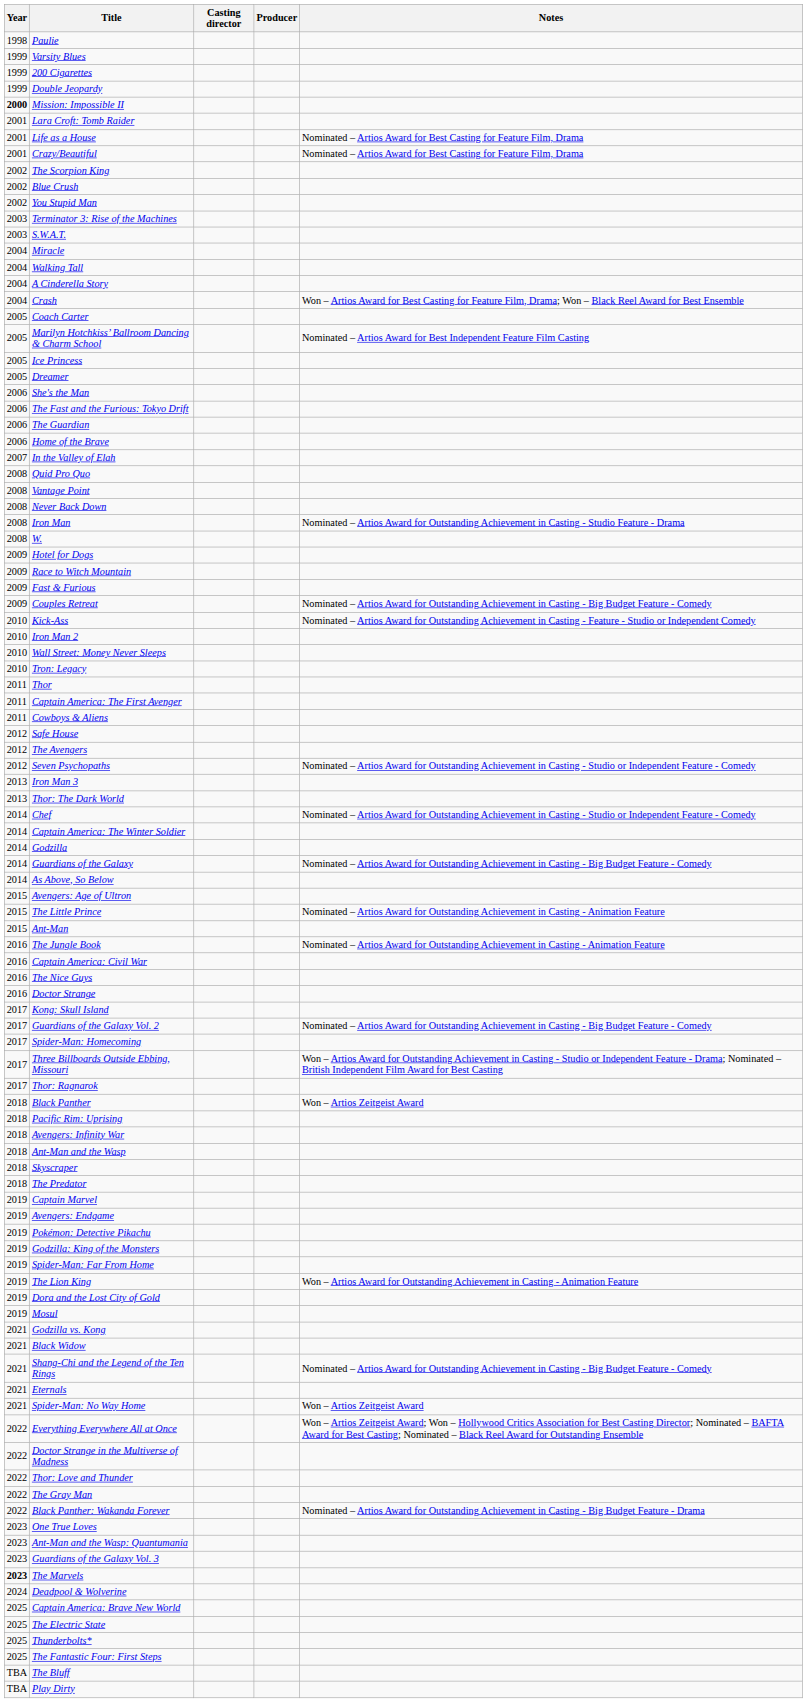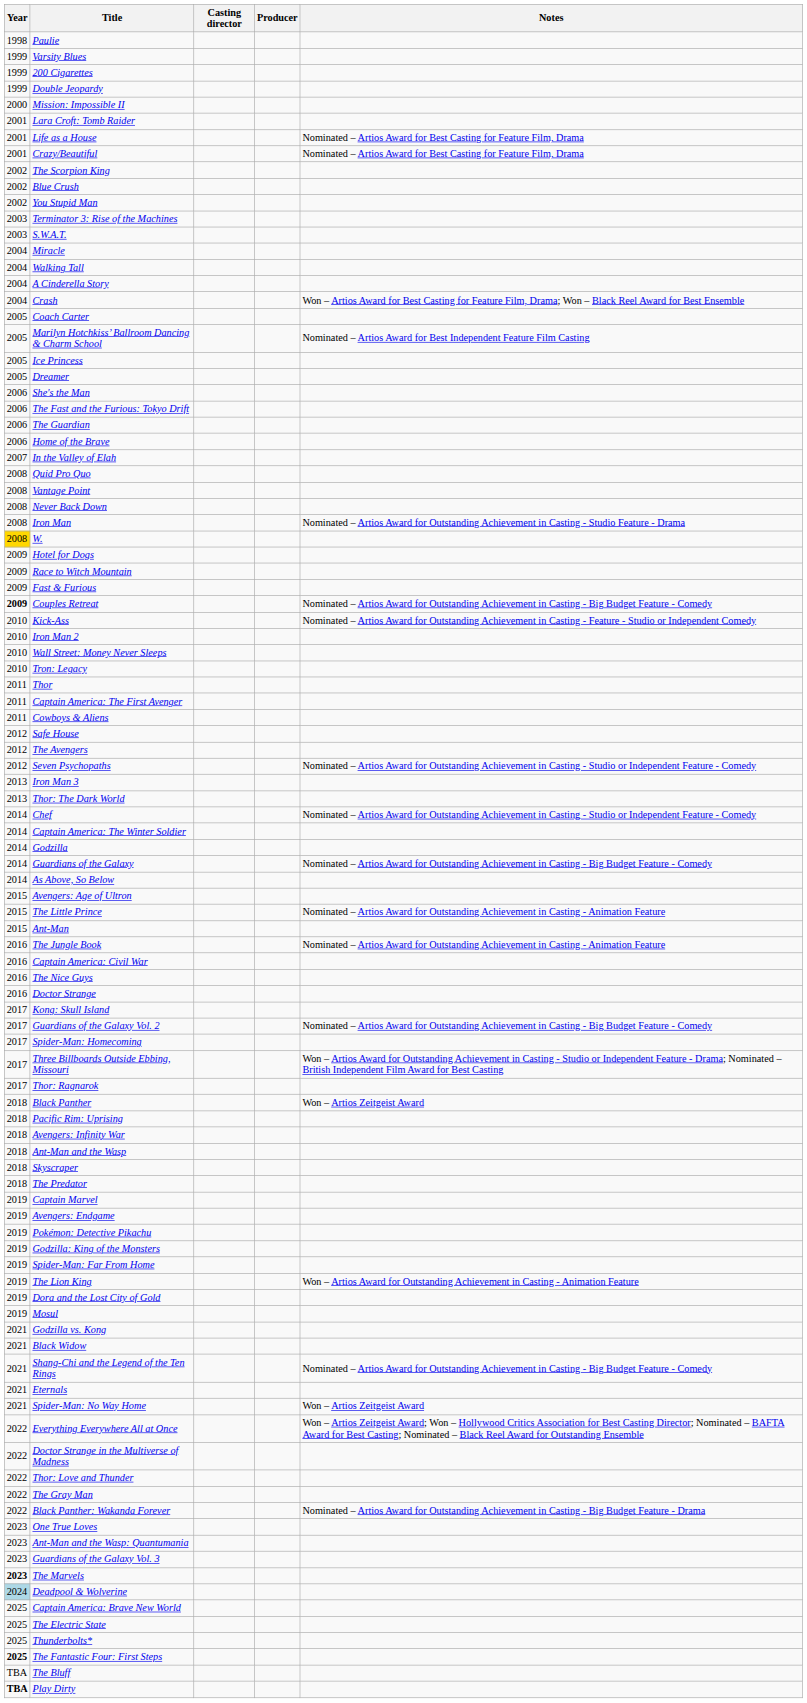Mission: Impossible II | Year: bold -> normal
W. | Year: no background -> gold background
Couples Retreat | Year: normal -> bold
Deadpool & Wolverine | Year: no background -> lightblue background
The Fantastic Four: First Steps | Year: normal -> bold
Play Dirty | Year: normal -> bold
